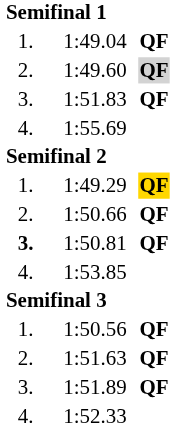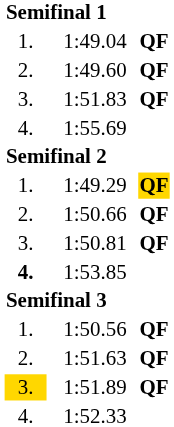1:49.60 | column 3: lightgrey background -> no background
1:50.81 | column 1: bold -> normal
1:53.85 | column 1: normal -> bold
1:51.89 | column 1: no background -> gold background
